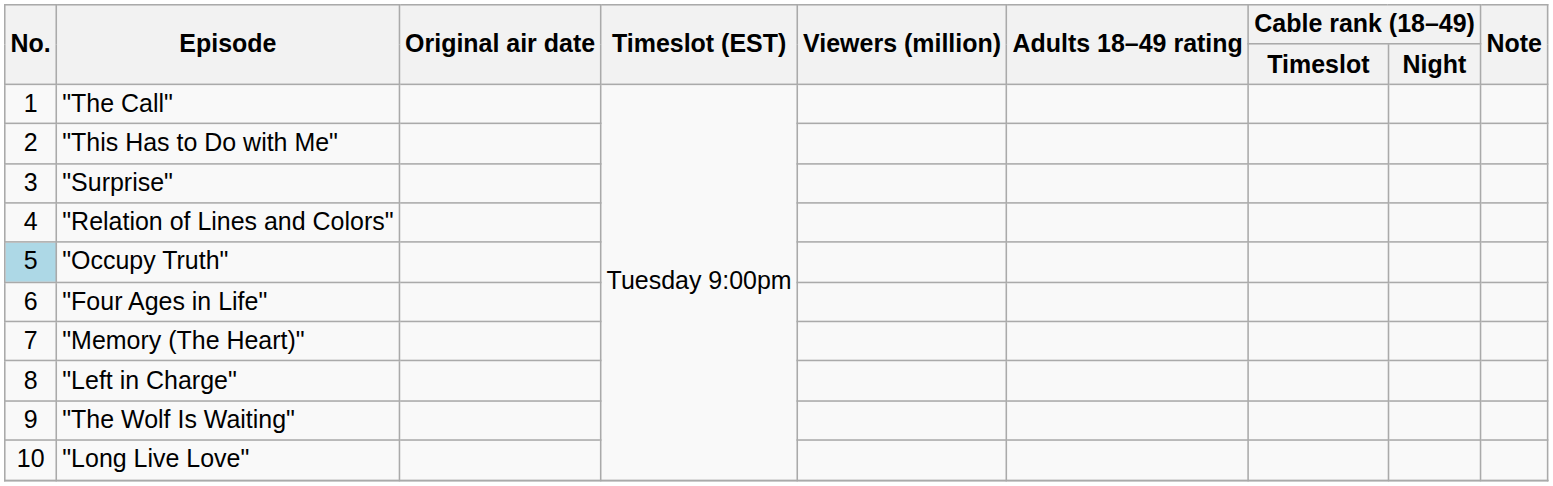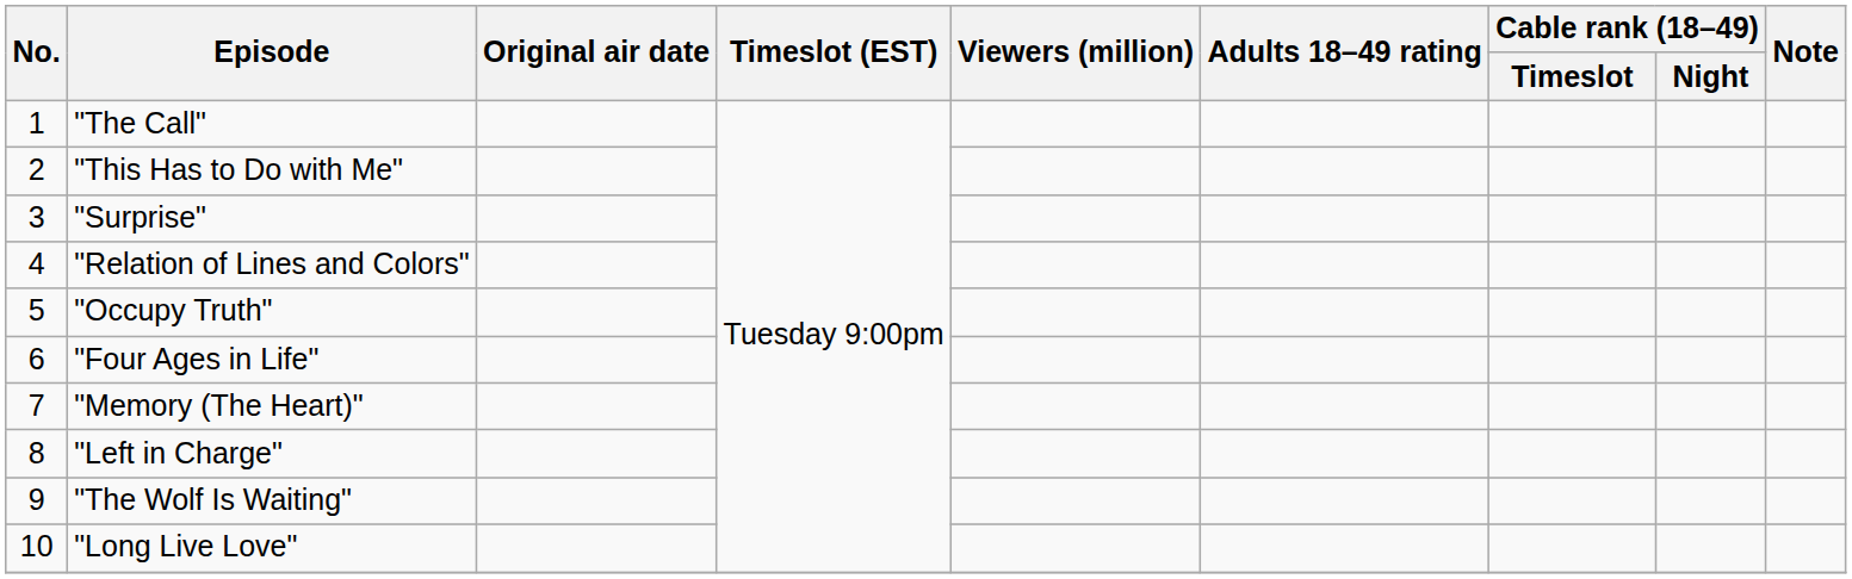"Occupy Truth" | No.: lightblue background -> no background
